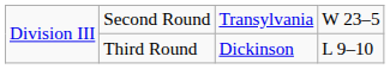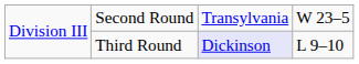Division III / Third Round | column 3: no background -> lavender background
